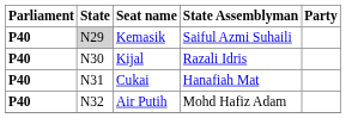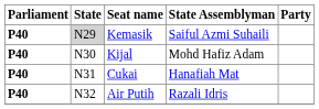Kijal | State Assemblyman: Razali Idris -> Mohd Hafiz Adam
Air Putih | State Assemblyman: Mohd Hafiz Adam -> Razali Idris
